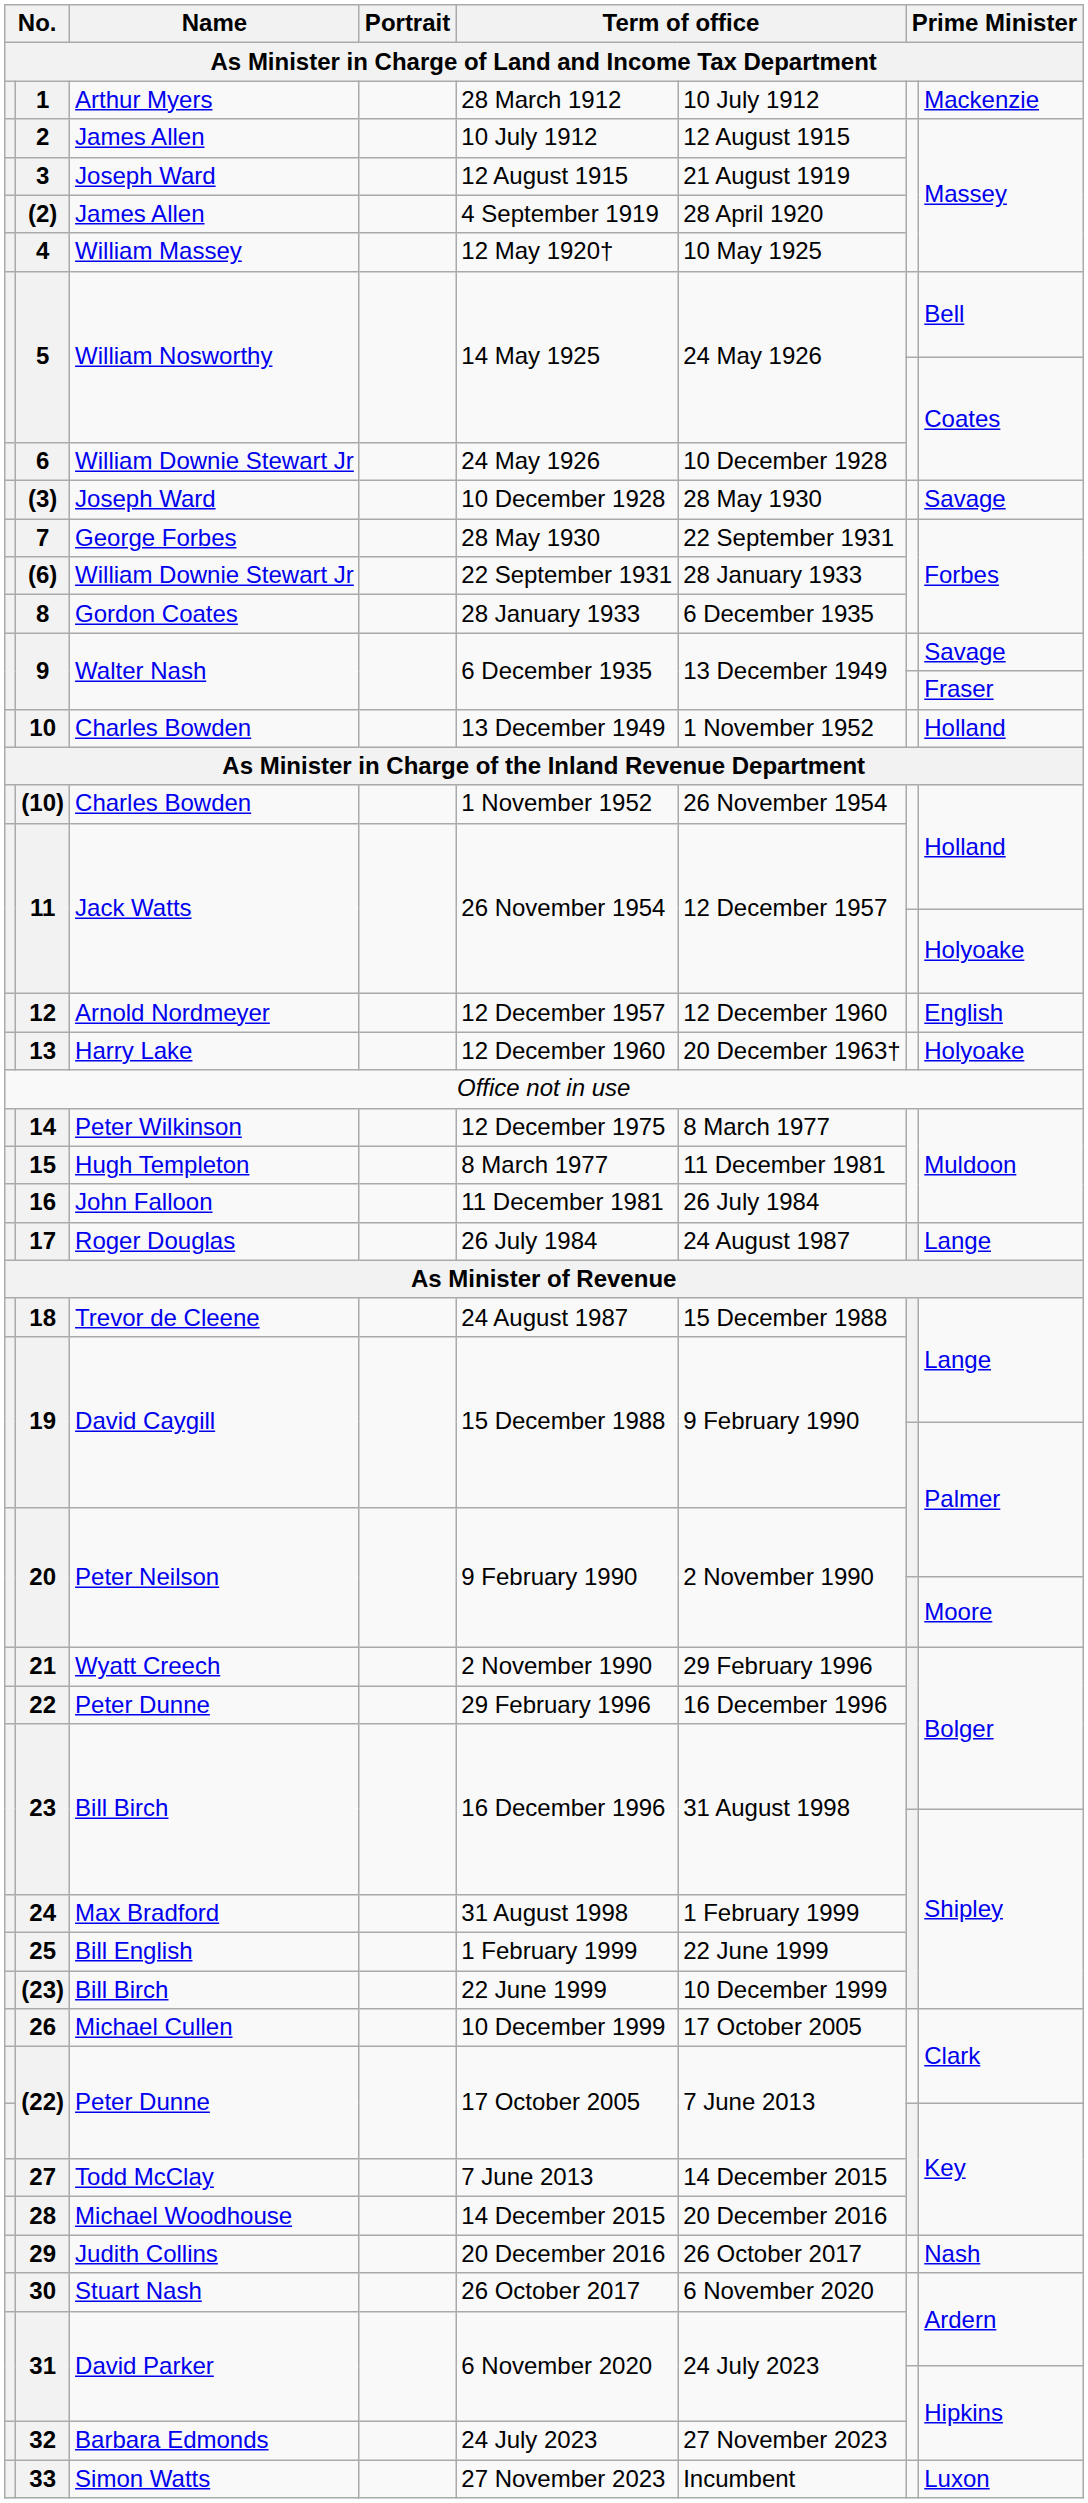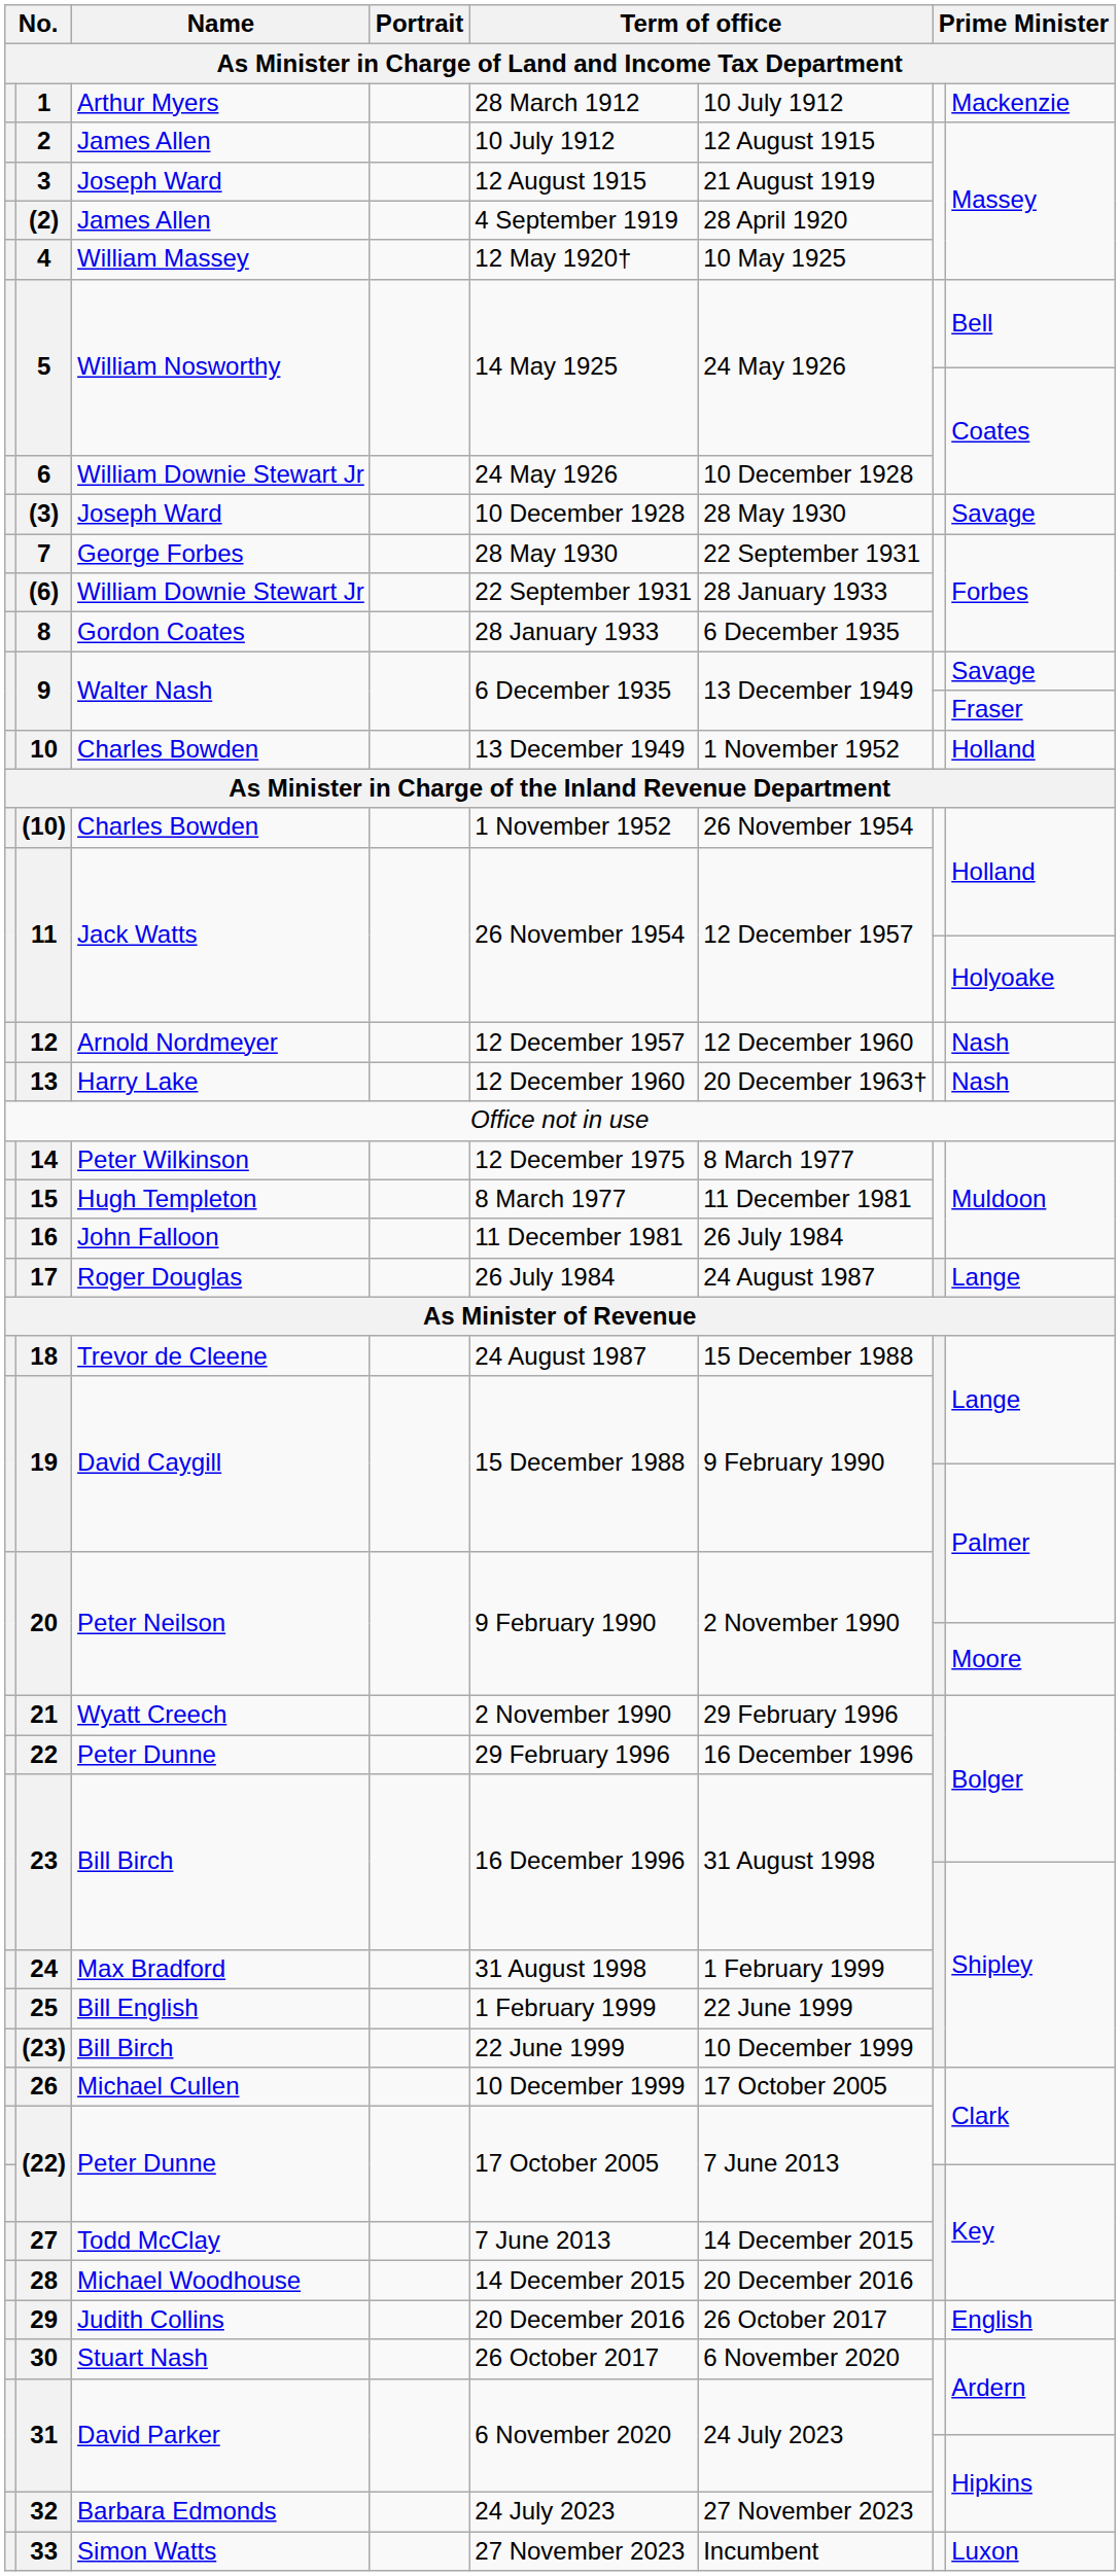12 | column 8: English -> Nash
13 | column 8: Holyoake -> Nash
29 | column 8: Nash -> English
